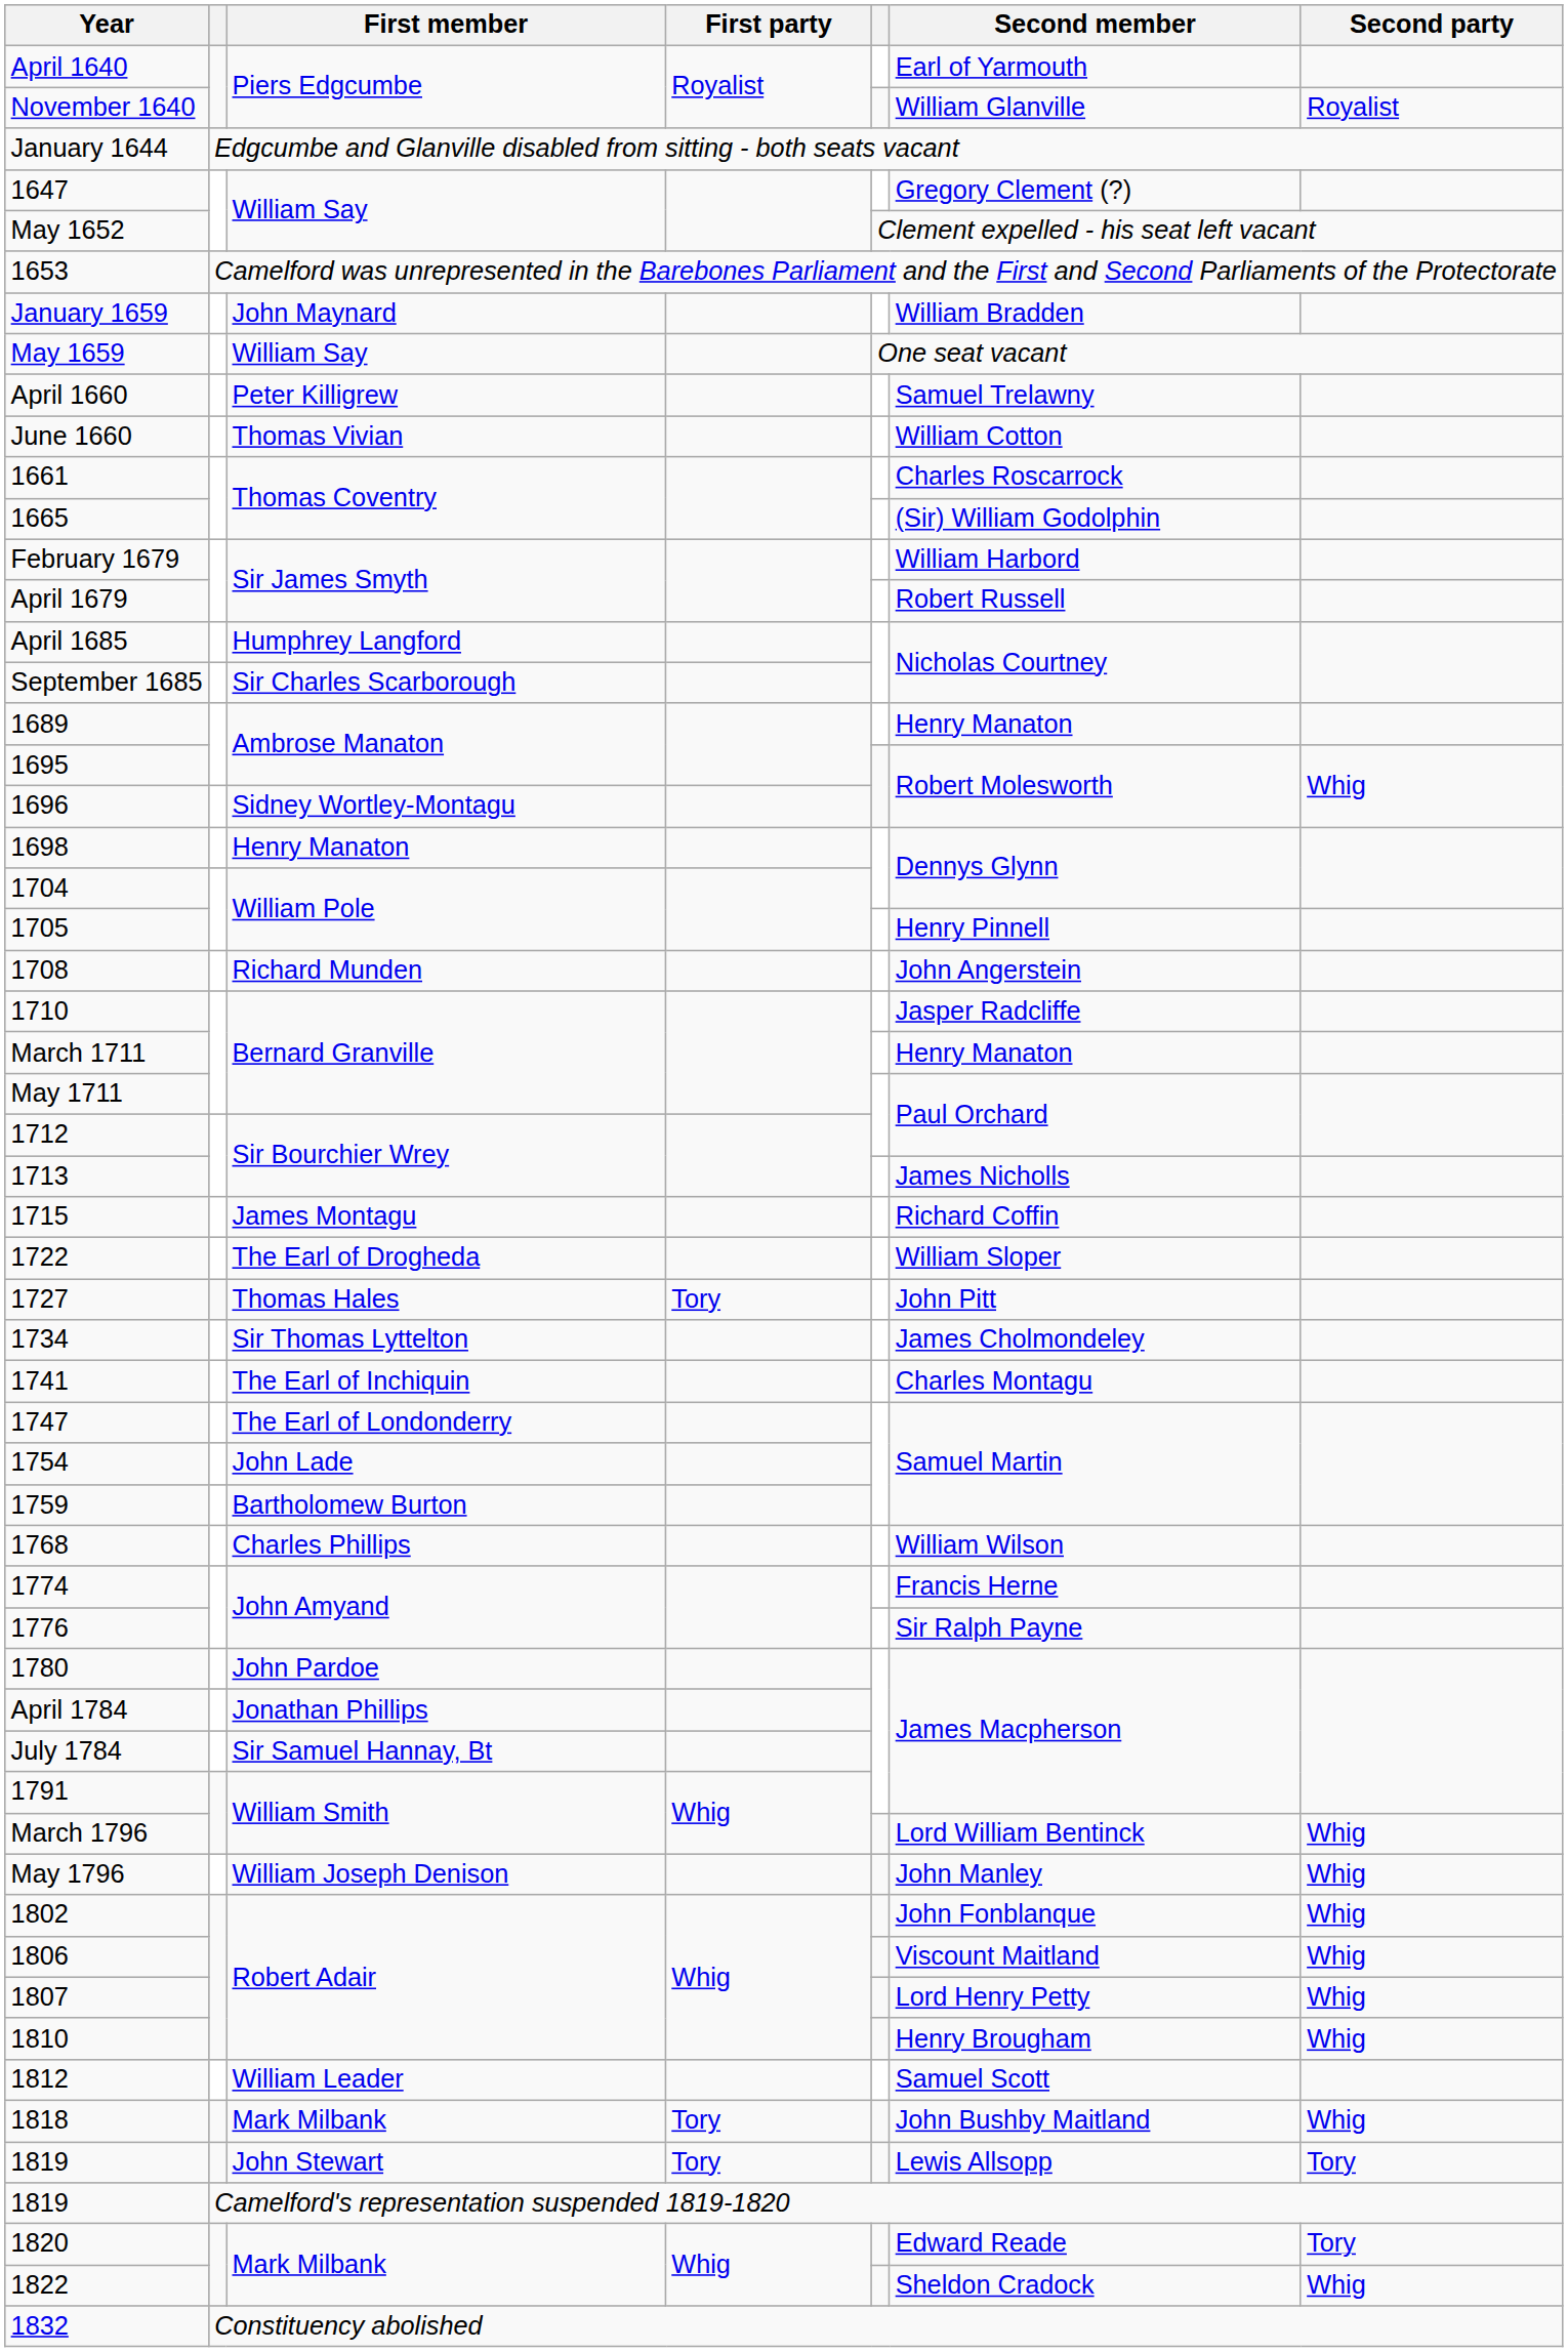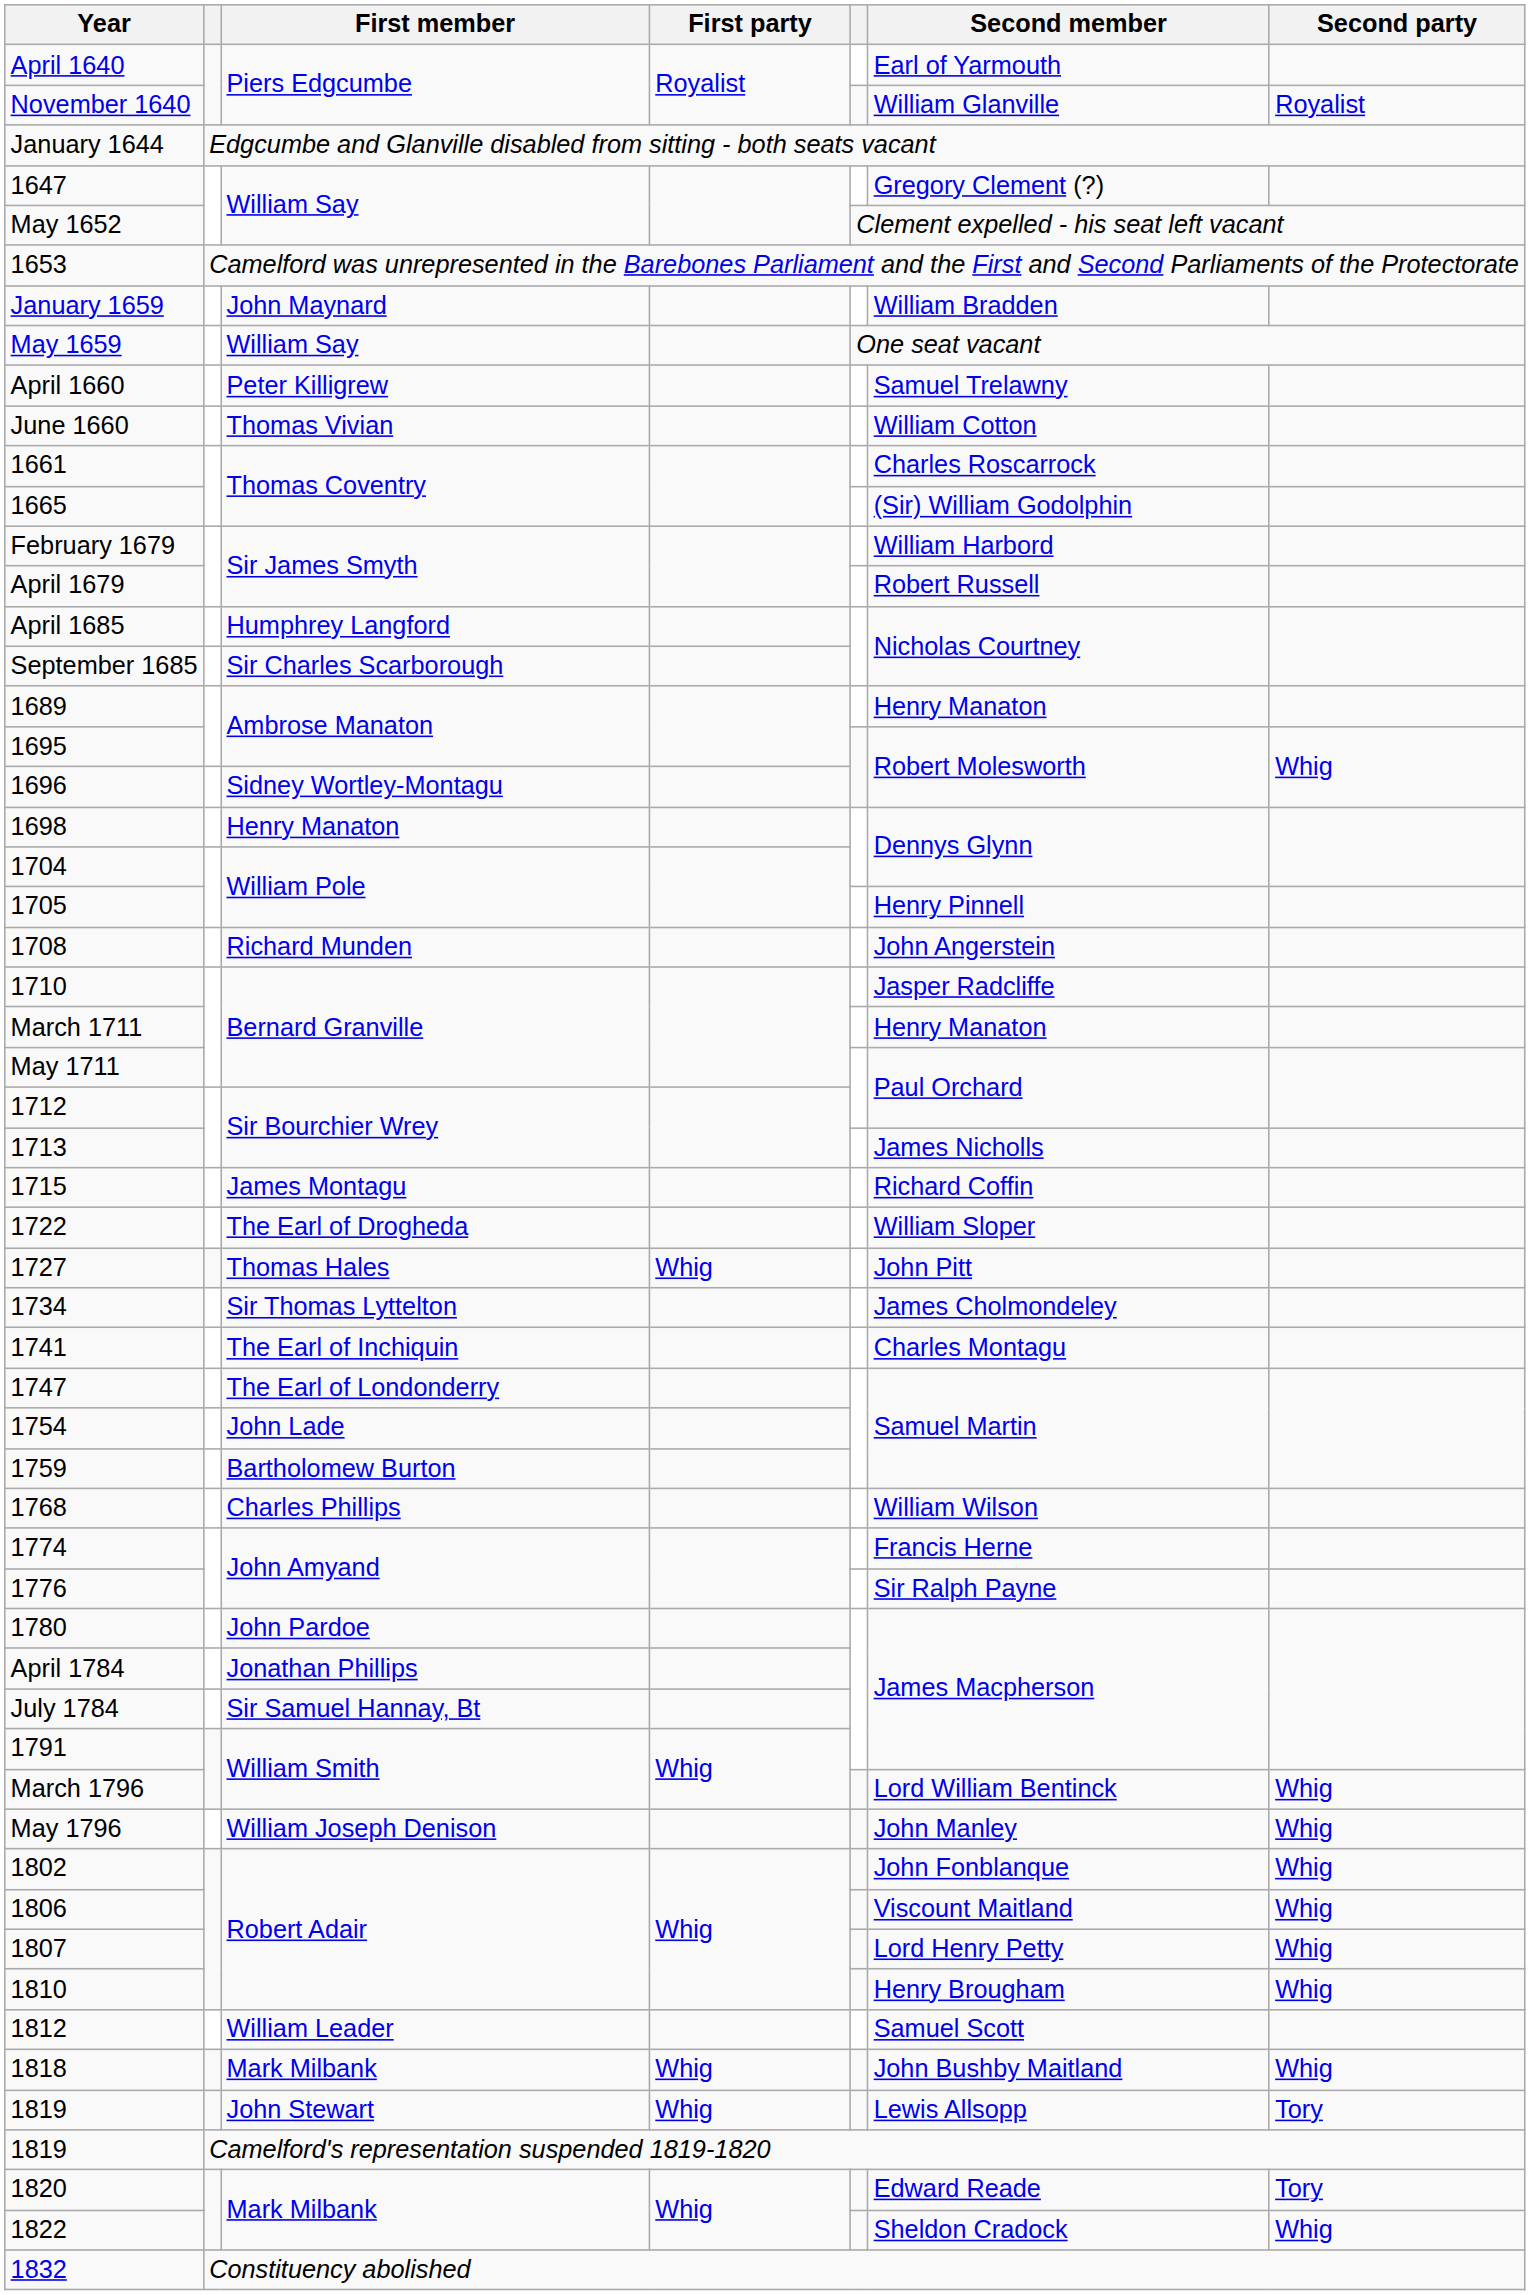1727 | First party: Tory -> Whig
1818 | First party: Tory -> Whig
1819 / John Stewart | First party: Tory -> Whig
